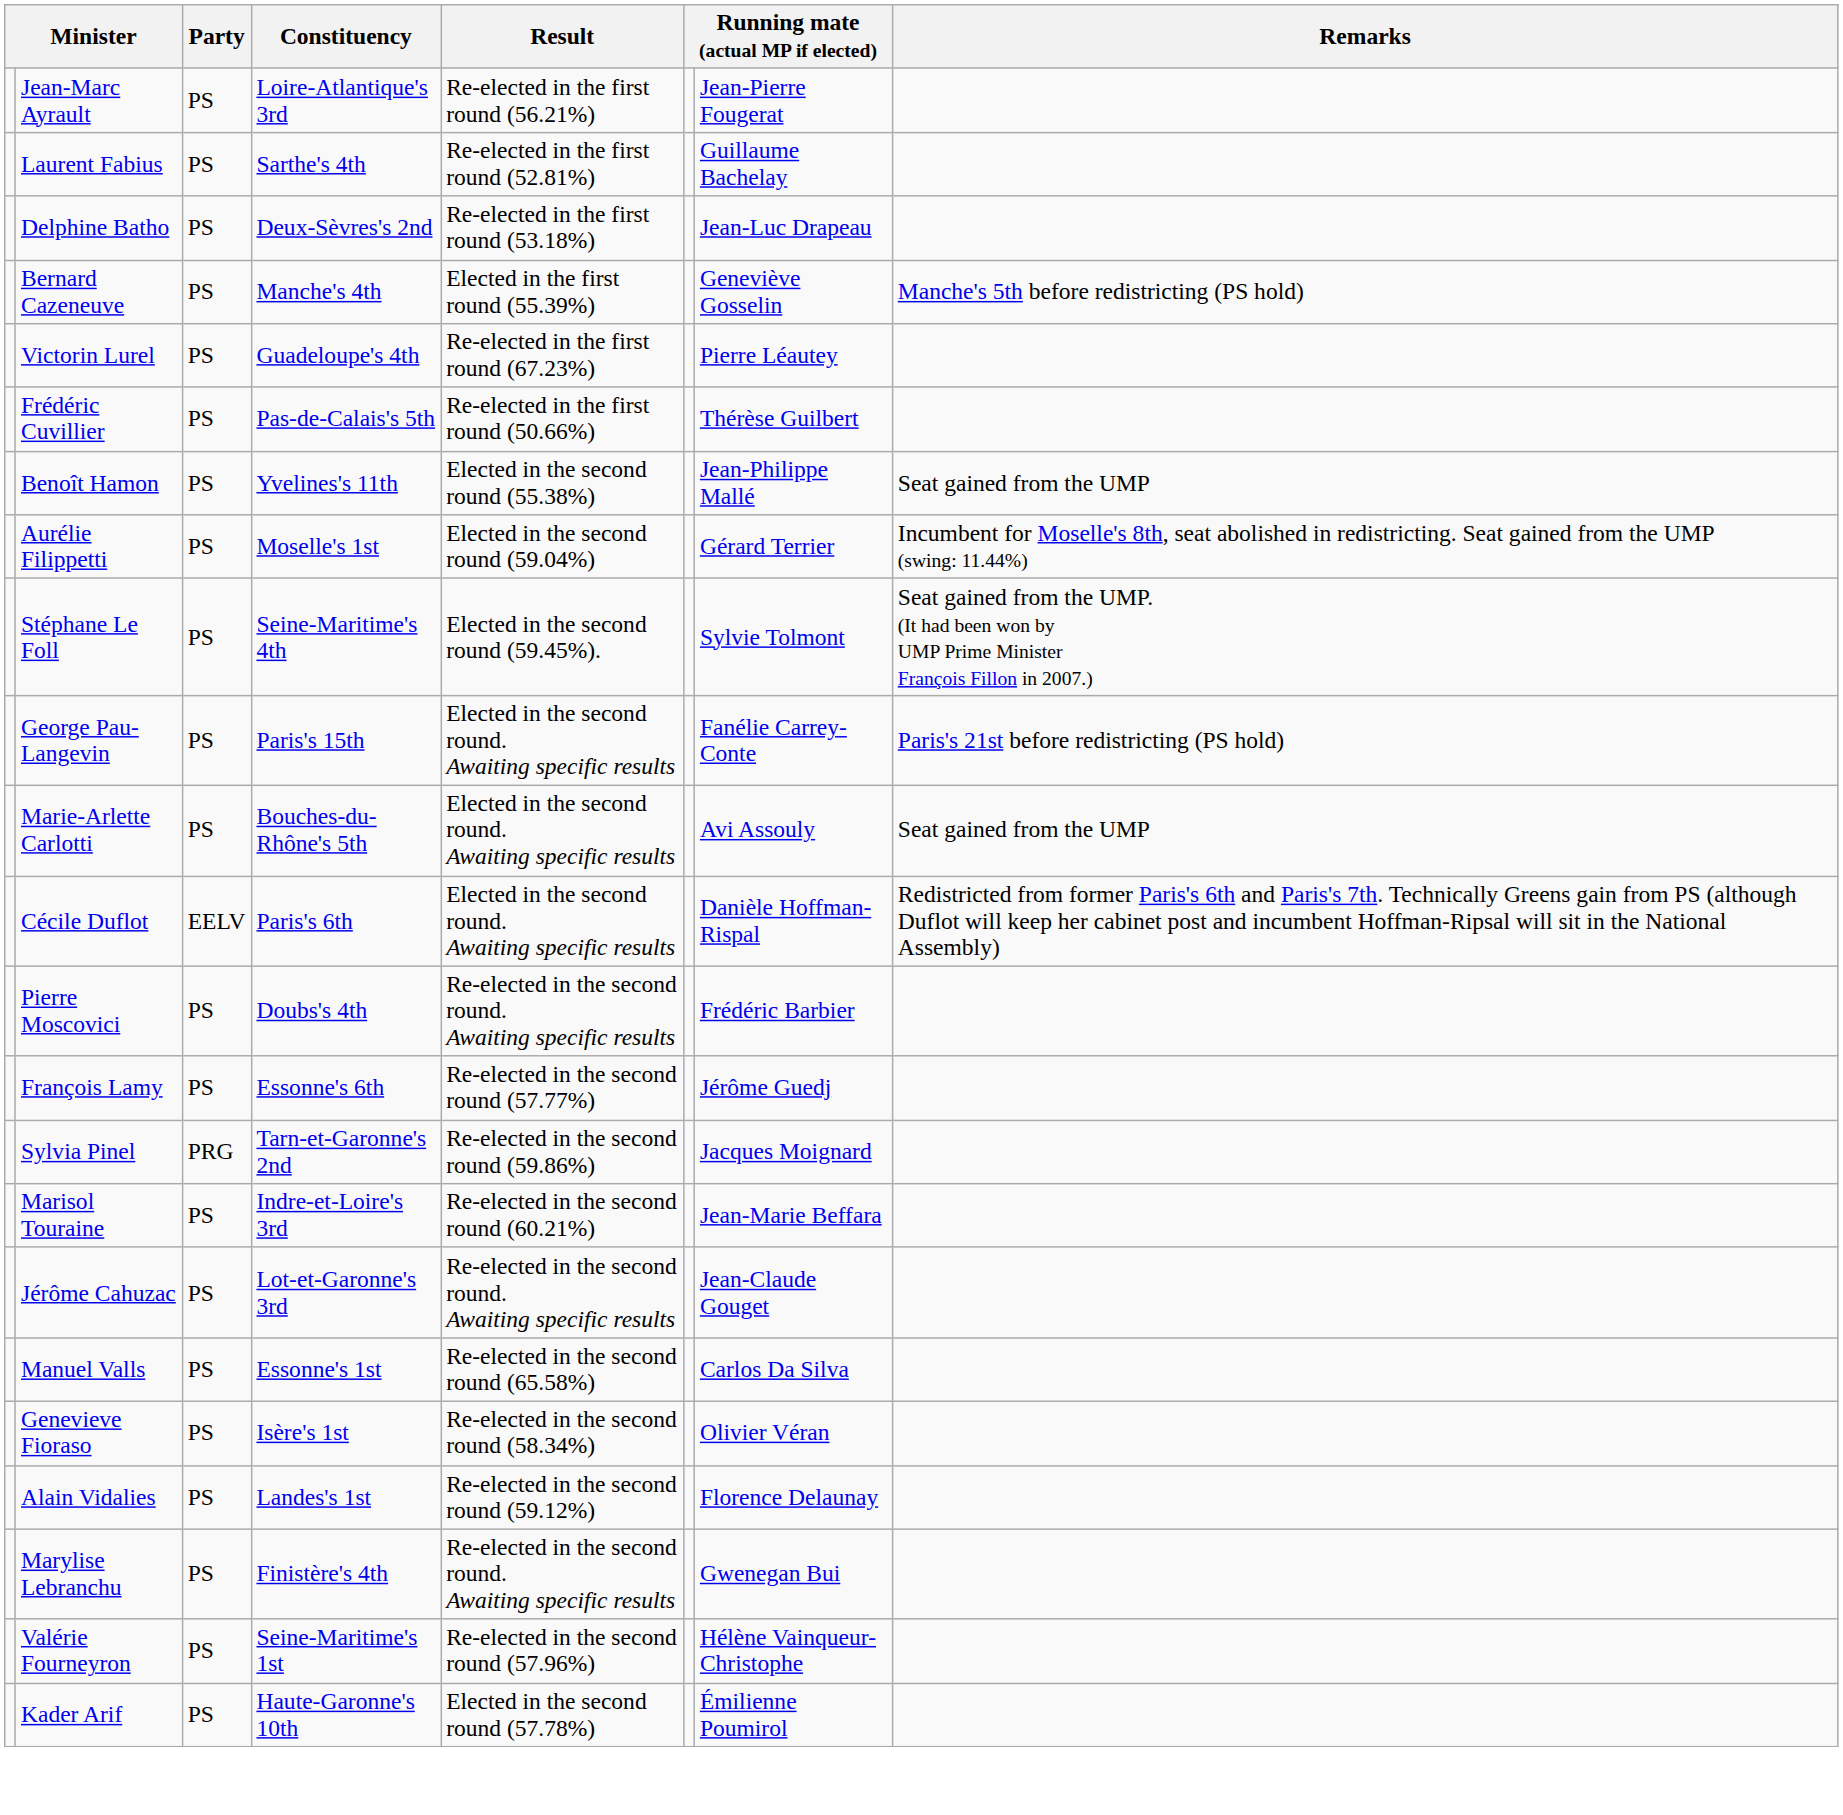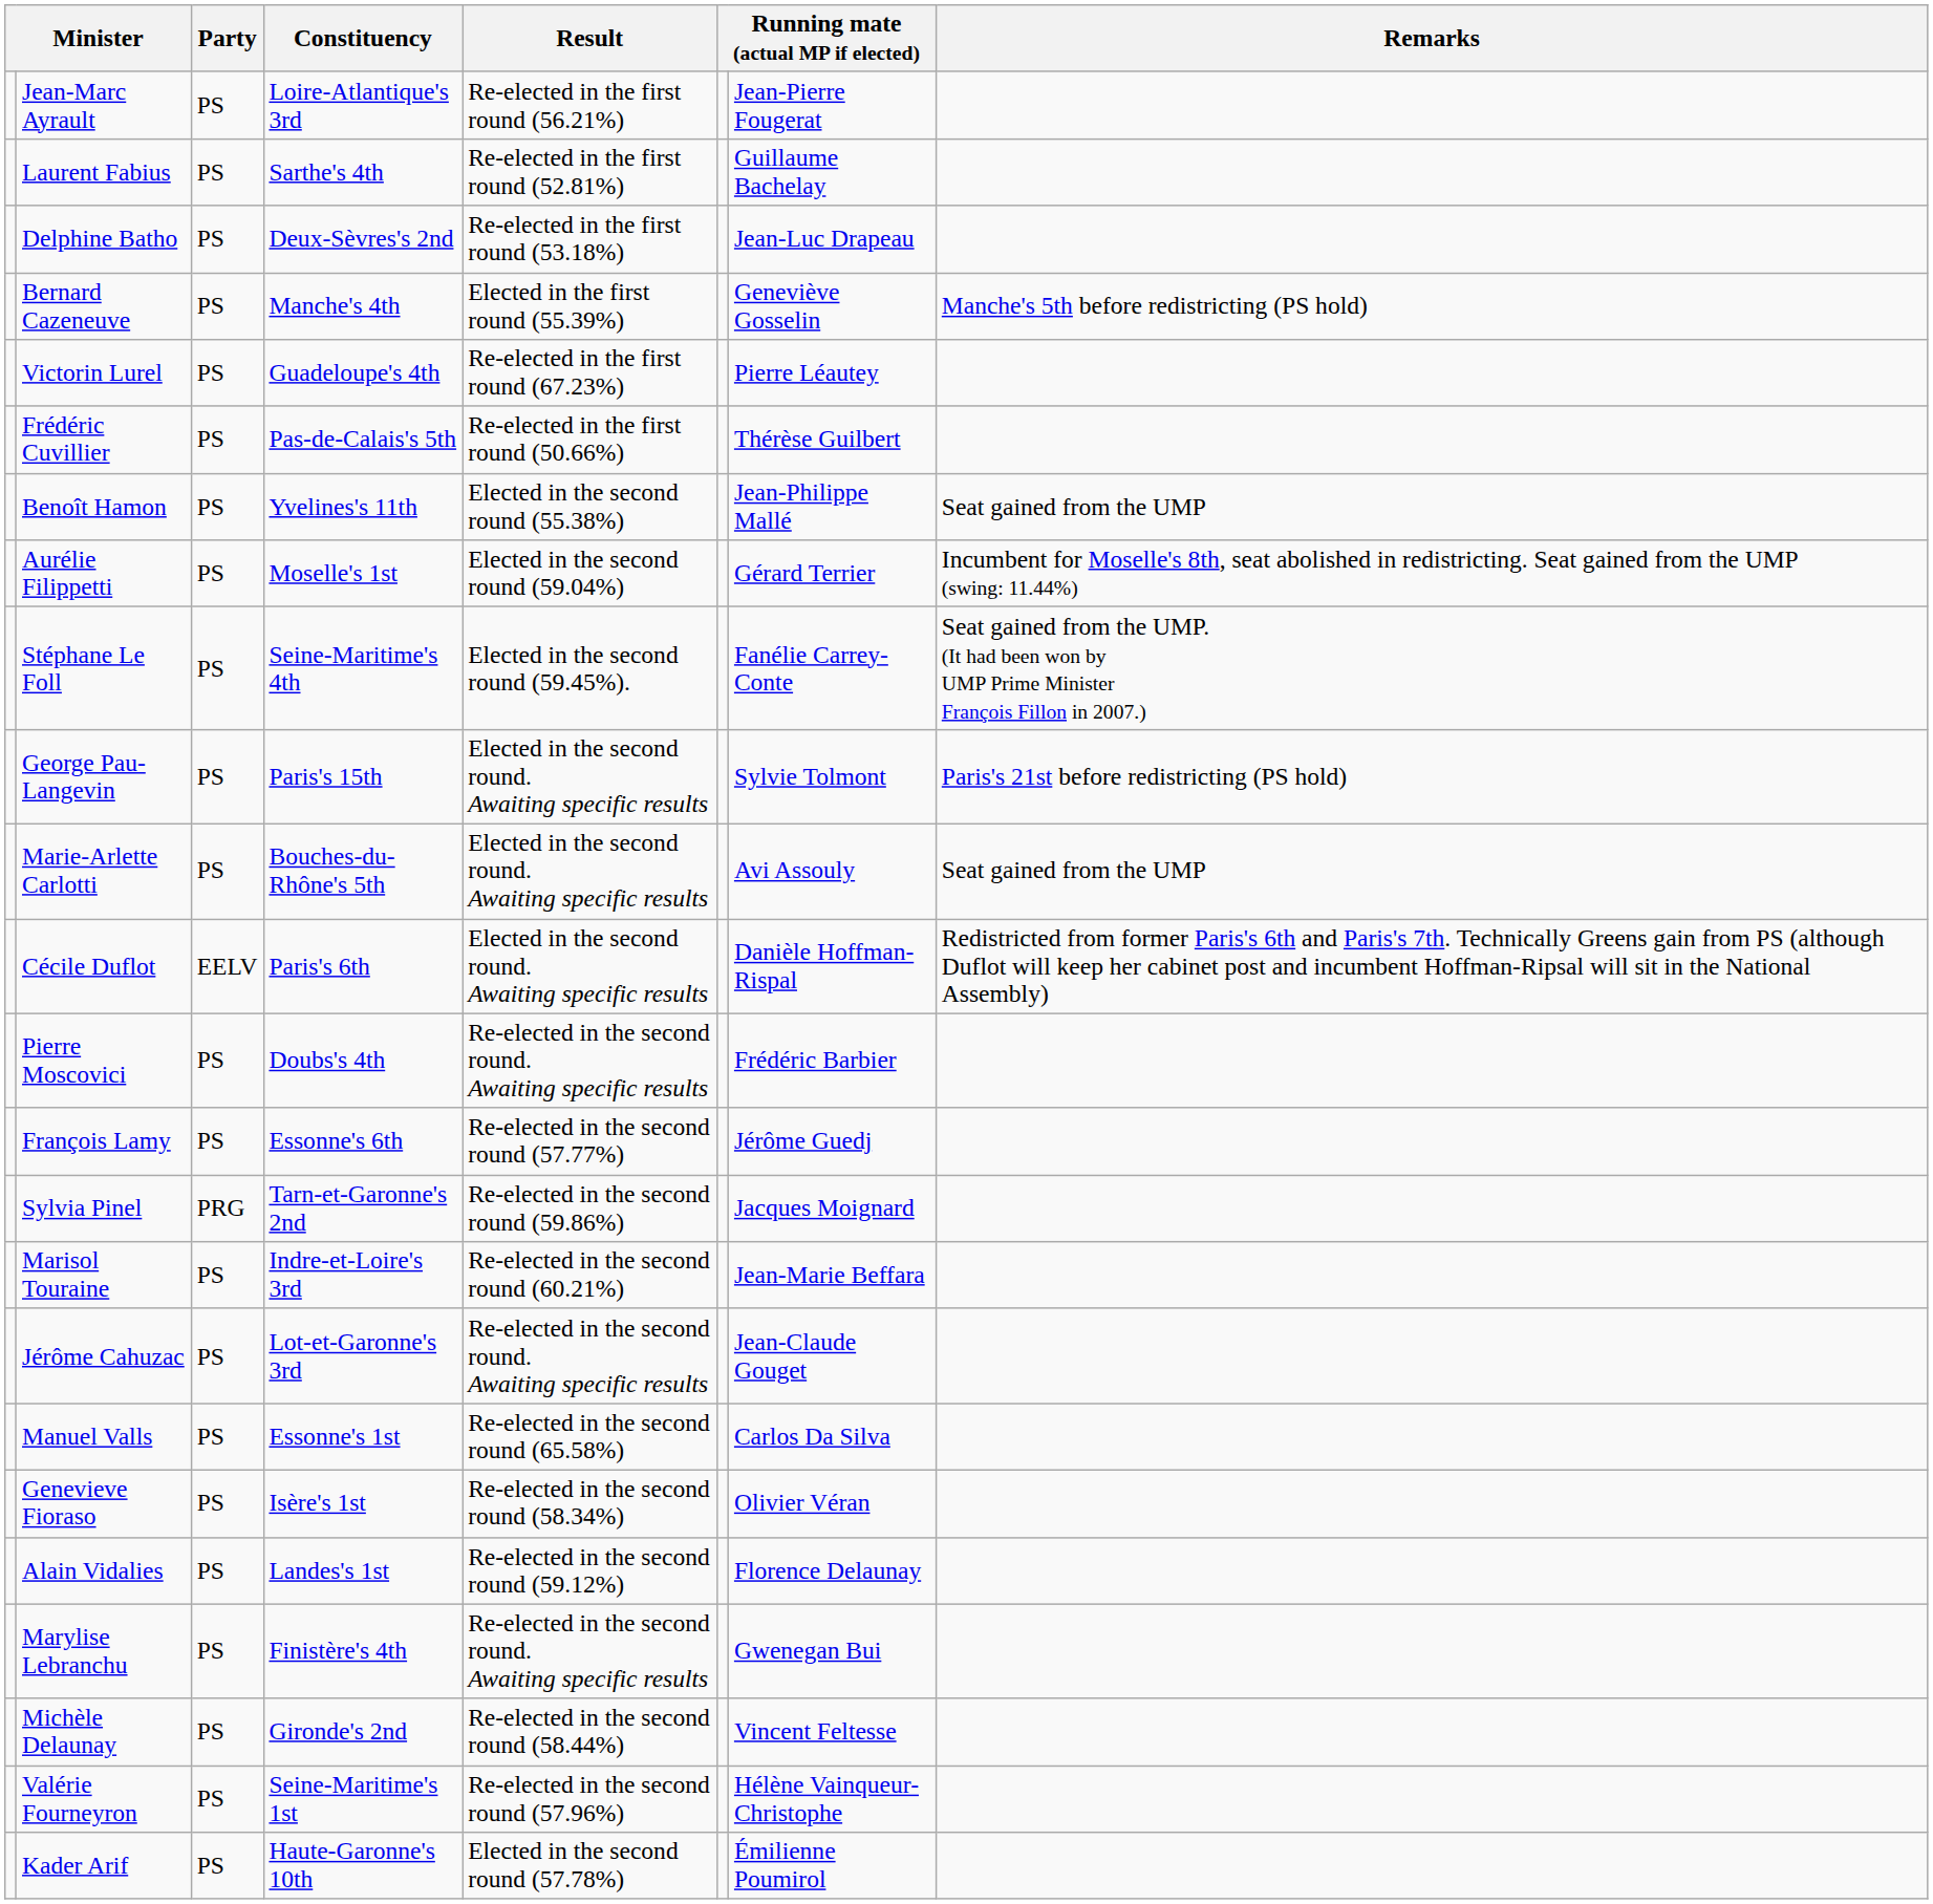Stéphane Le Foll | column 7: Sylvie Tolmont -> Fanélie Carrey-Conte
George Pau-Langevin | column 7: Fanélie Carrey-Conte -> Sylvie Tolmont
+ row: Michèle Delaunay | PS | Gironde's 2nd | Re-elected in the second round (58.44%) | Vincent Feltesse
